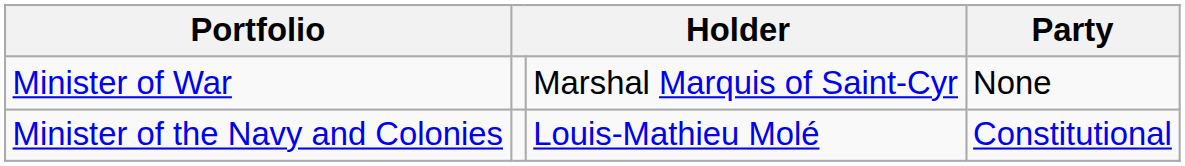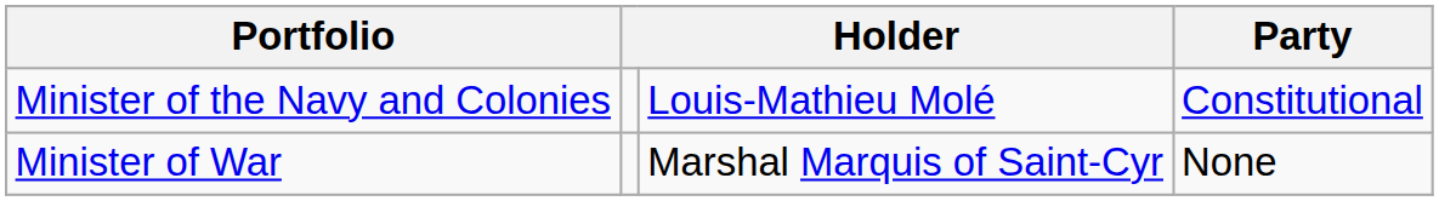rows swapped: Minister of War <-> Minister of the Navy and Colonies
